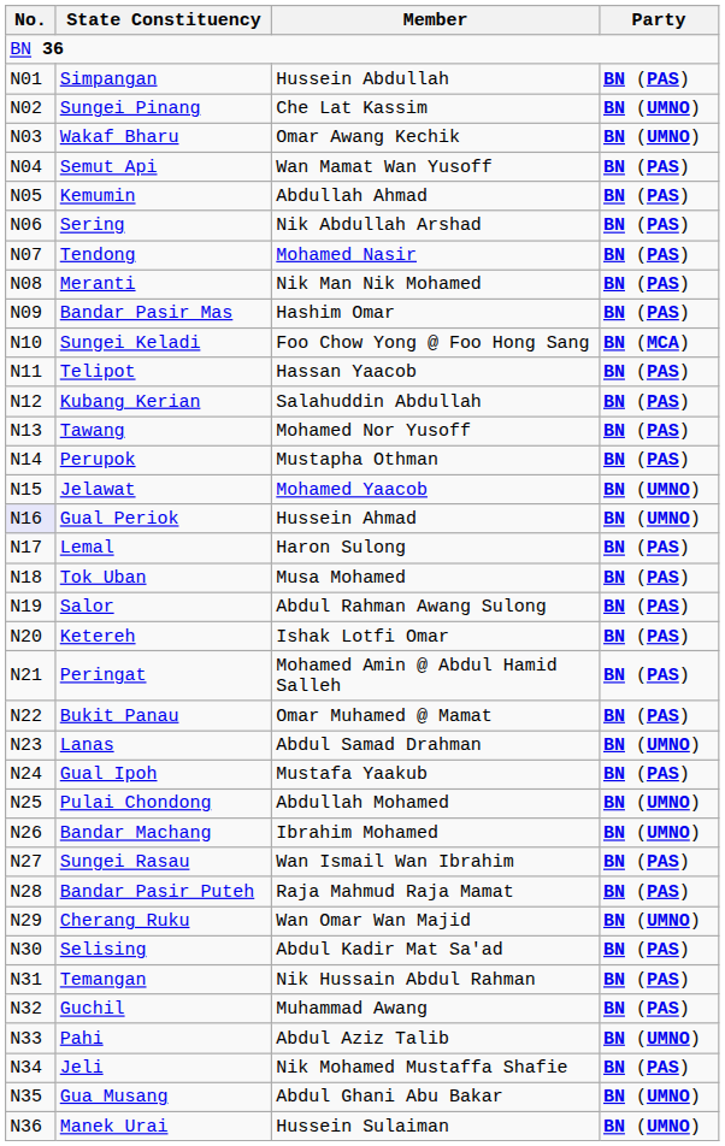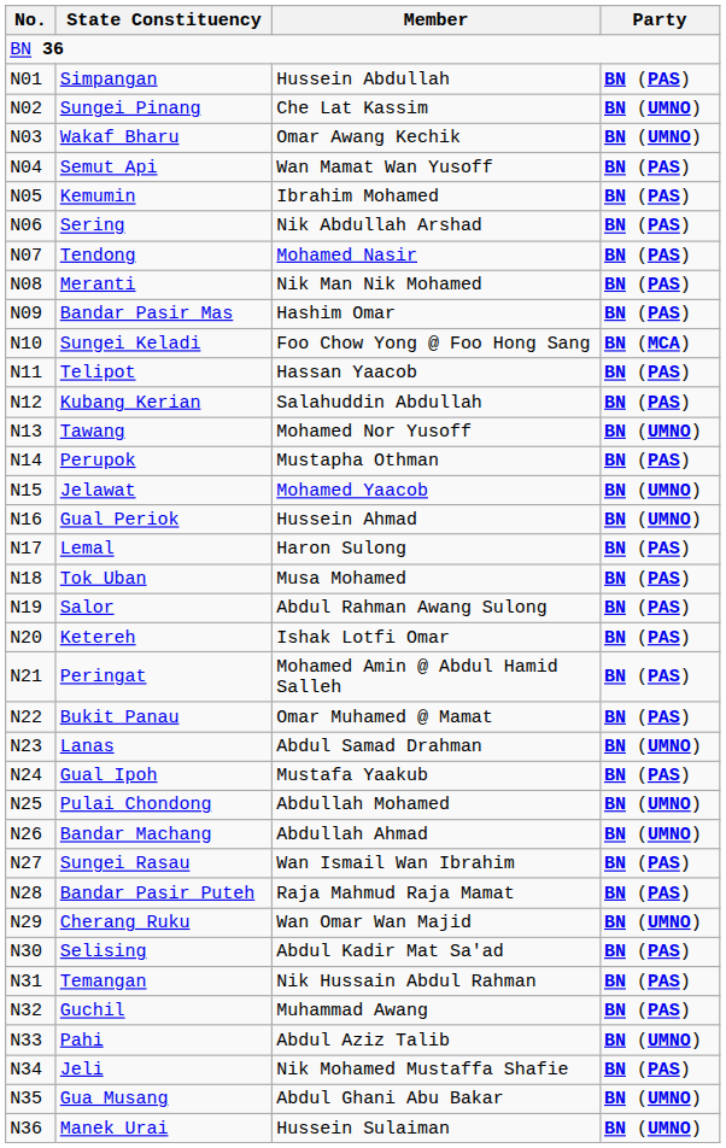Kemumin | Member: Abdullah Ahmad -> Ibrahim Mohamed
Tawang | Party: BN (PAS) -> BN (UMNO)
Gual Periok | No.: lavender background -> no background
Bandar Machang | Member: Ibrahim Mohamed -> Abdullah Ahmad
